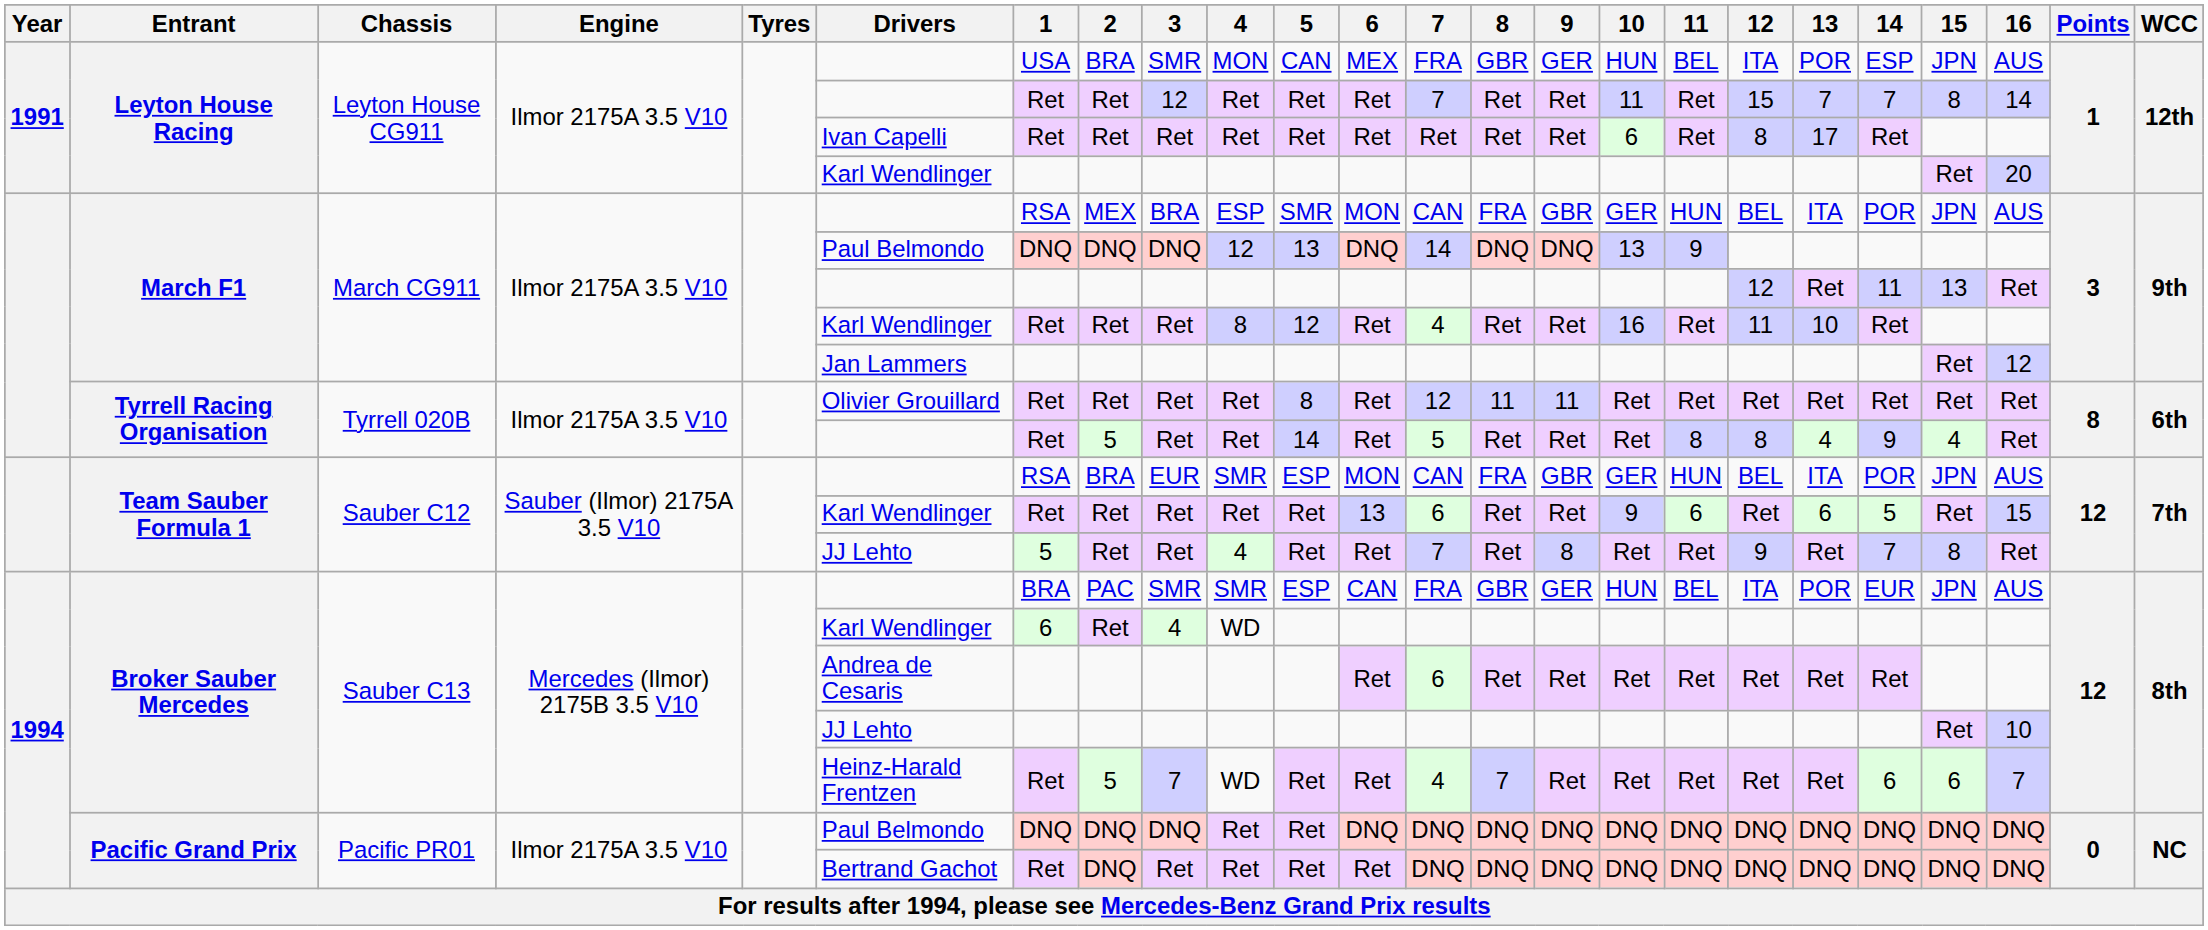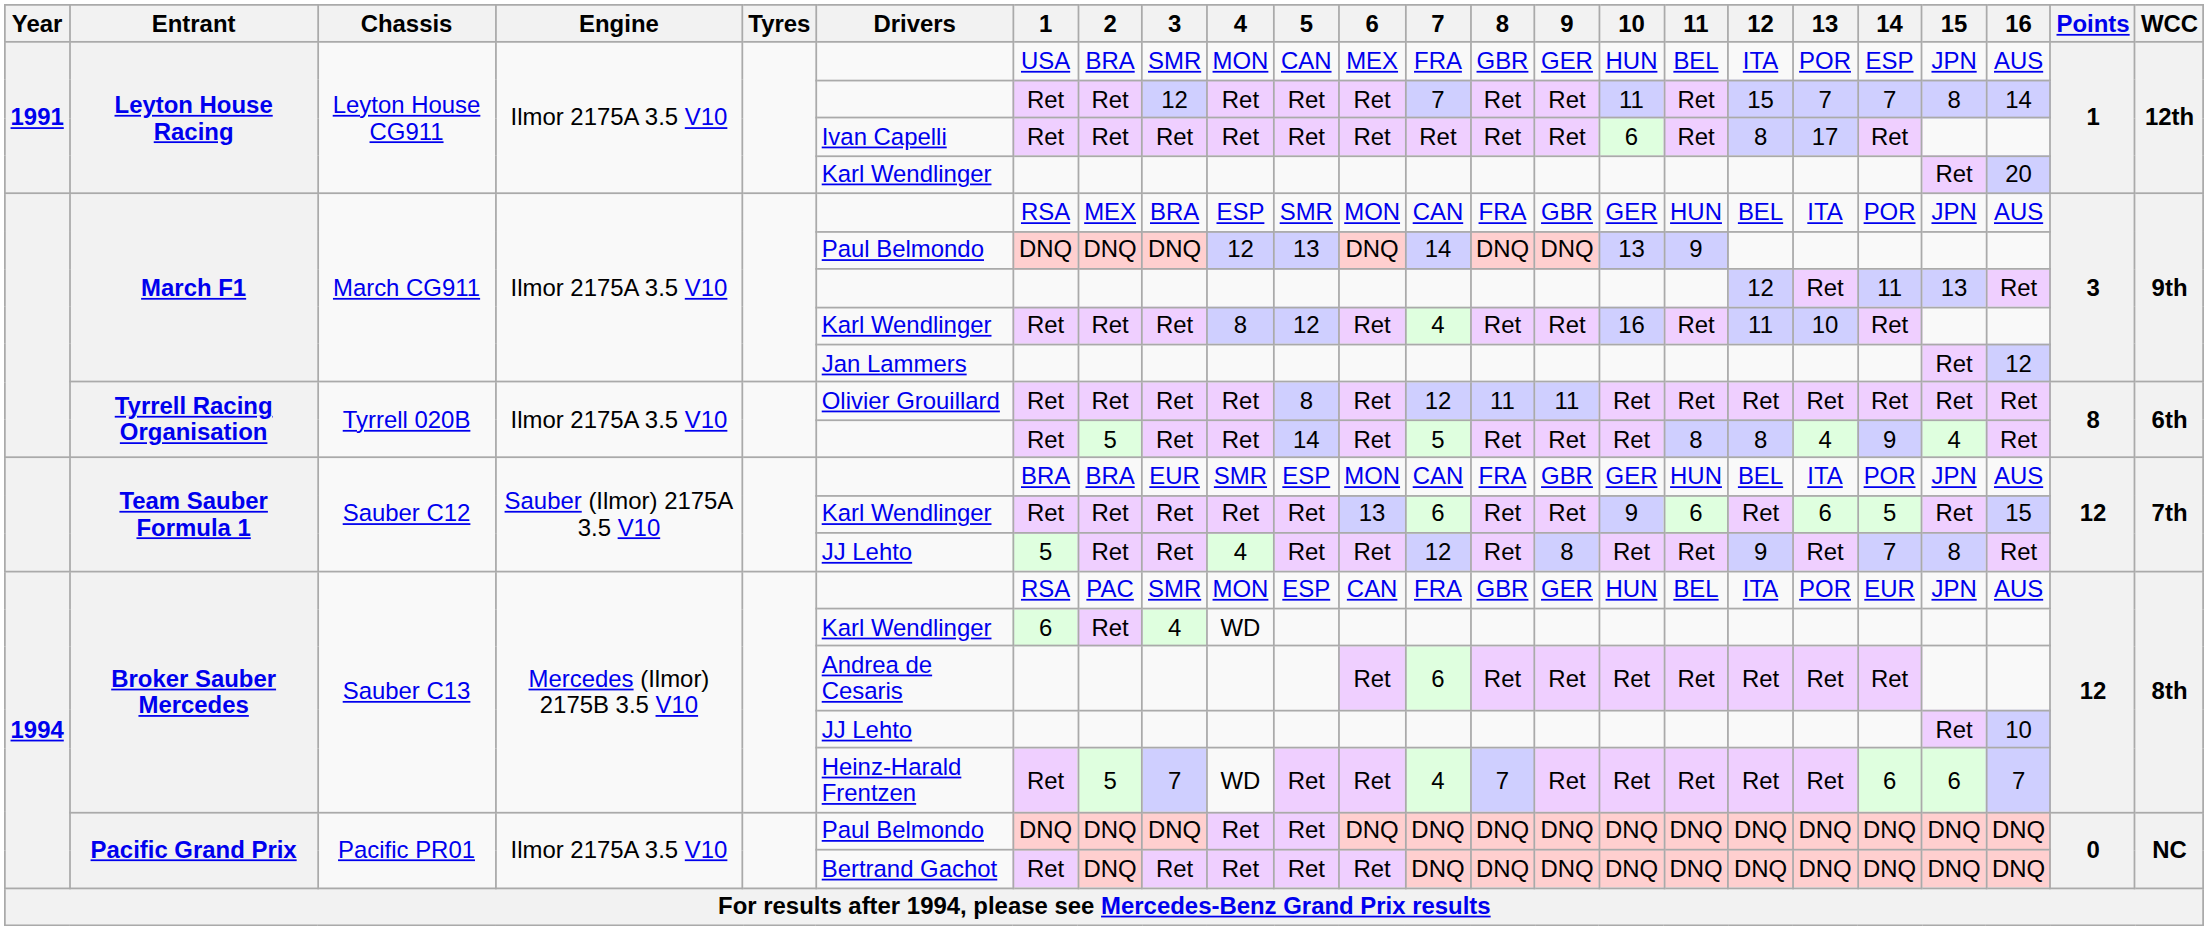row 13 | 1: RSA -> BRA
row 15 | 7: 7 -> 12
row 16 | 1: BRA -> RSA
row 16 | 4: SMR -> MON
